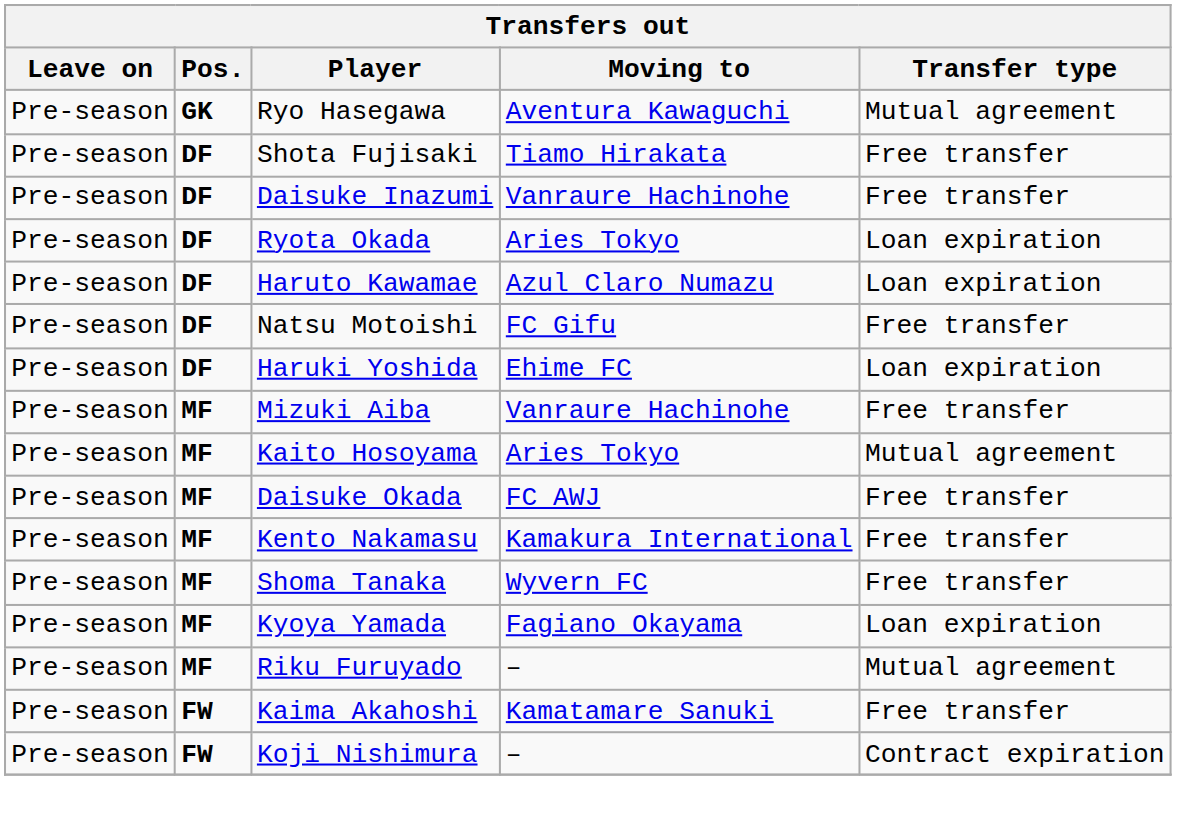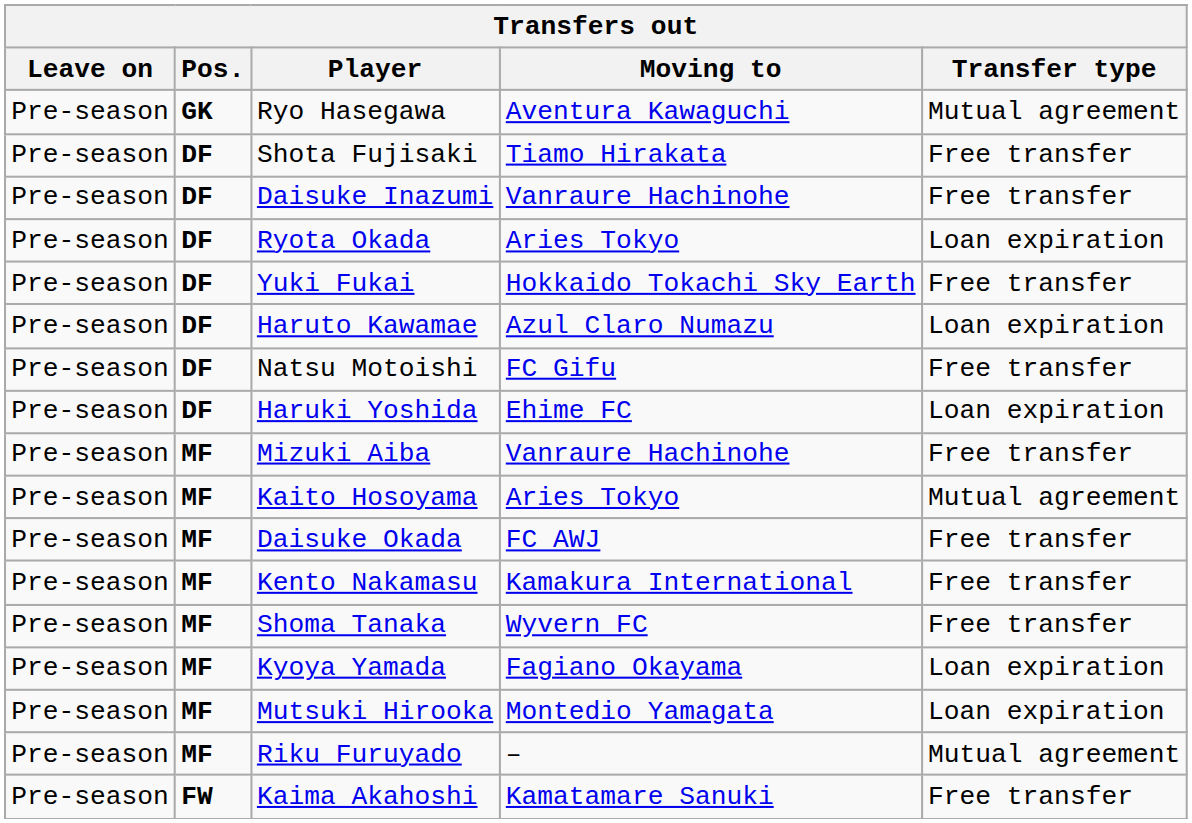+ row: Pre-season | DF | Yuki Fukai | Hokkaido Tokachi Sky Earth | Free transfer
+ row: Pre-season | MF | Mutsuki Hirooka | Montedio Yamagata | Loan expiration
- row: Pre-season | FW | Koji Nishimura | – | Contract expiration
